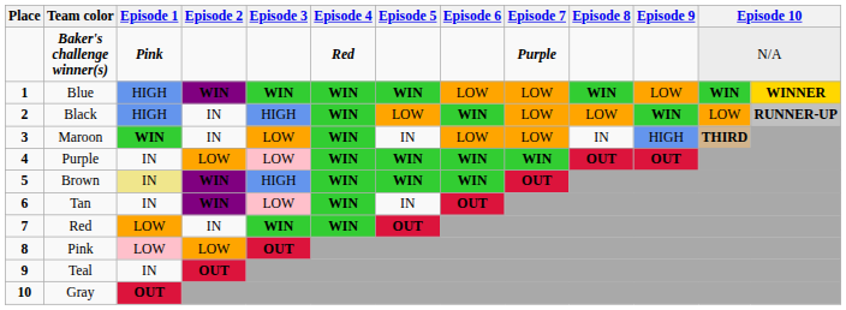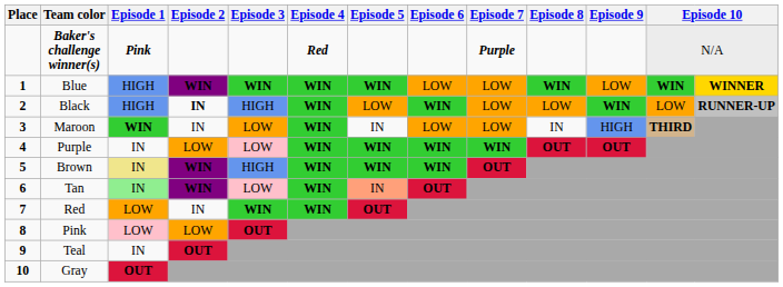Black | Episode 2: normal -> bold
Tan | Episode 1: no background -> lightgreen background
Tan | Episode 5: no background -> lightsalmon background
